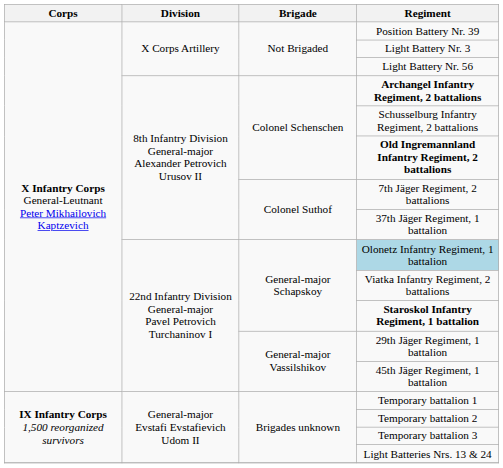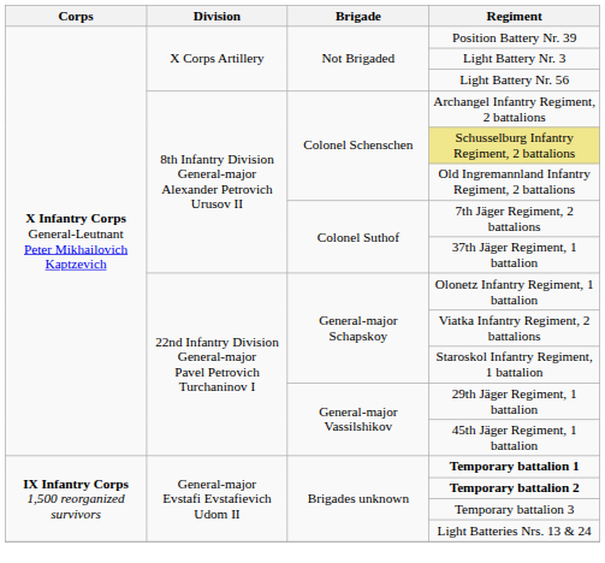Archangel Infantry Regiment, 2 battalions | Regiment: bold -> normal
Schusselburg Infantry Regiment, 2 battalions | Regiment: no background -> khaki background
Old Ingremannland Infantry Regiment, 2 battalions | Regiment: bold -> normal
Olonetz Infantry Regiment, 1 battalion | Regiment: lightblue background -> no background
Staroskol Infantry Regiment, 1 battalion | Regiment: bold -> normal
Temporary battalion 1 | Regiment: normal -> bold
Temporary battalion 2 | Regiment: normal -> bold
